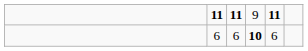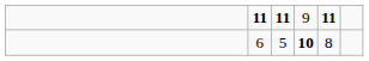row 2 | column 3: 6 -> 5
row 2 | column 5: 6 -> 8
